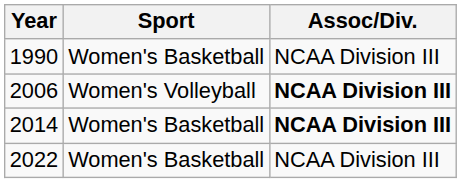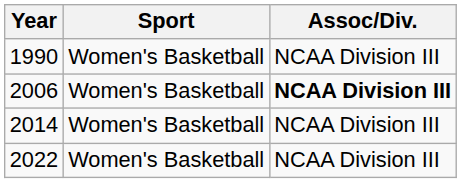2006 | Sport: Women's Volleyball -> Women's Basketball
2014 | Assoc/Div.: bold -> normal
